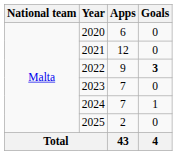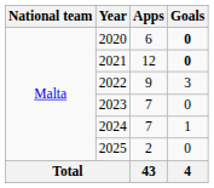2020 | Goals: normal -> bold
2021 | Goals: normal -> bold
2022 | Goals: bold -> normal
